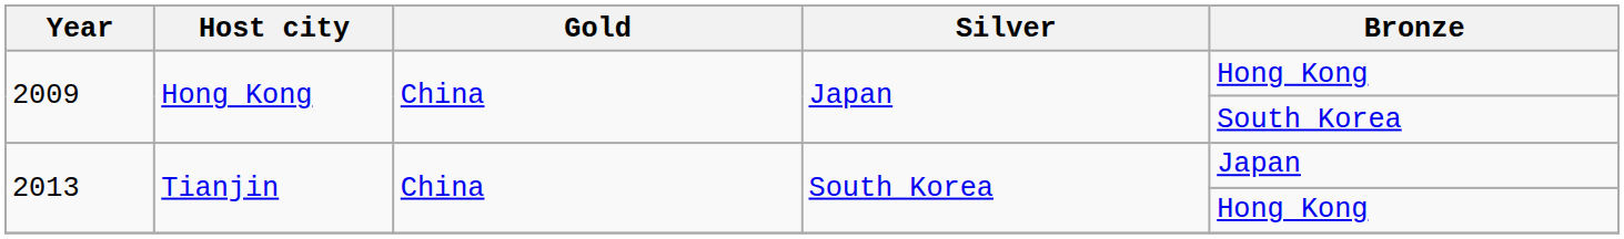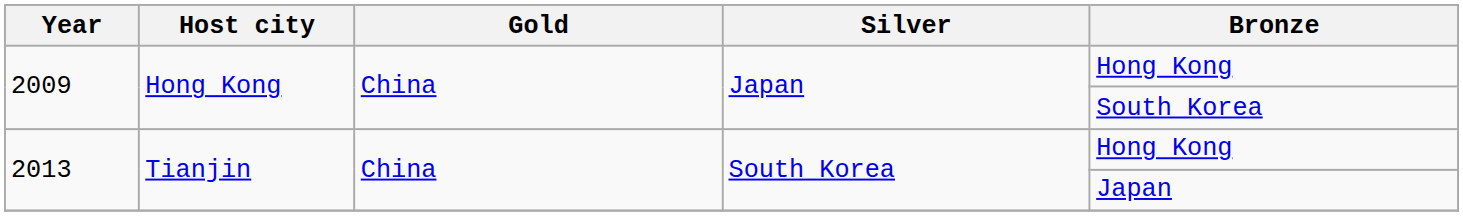row 4 | Bronze: Japan -> Hong Kong
row 5 | Bronze: Hong Kong -> Japan
